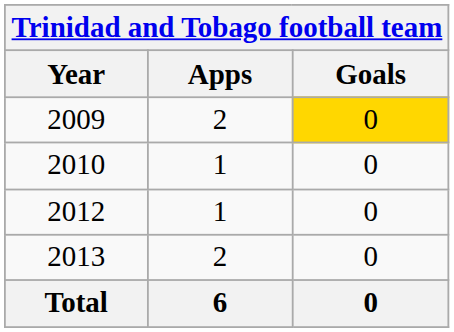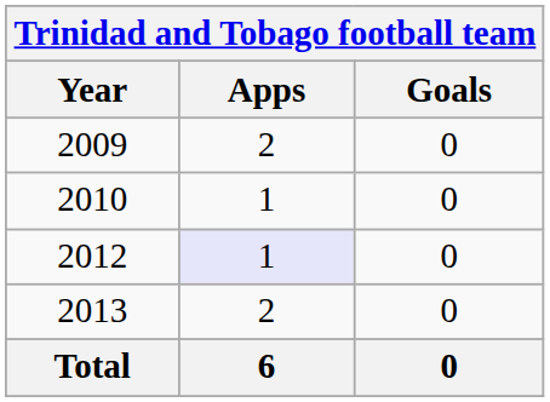2009 | Goals: gold background -> no background
2012 | Apps: no background -> lavender background
